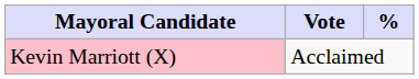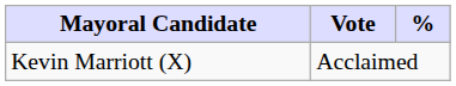Kevin Marriott (X) | Mayoral Candidate: pink background -> no background
